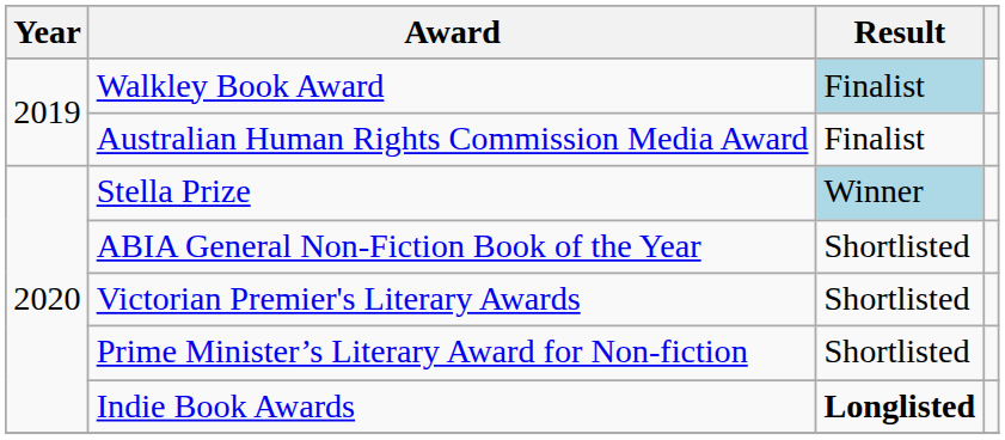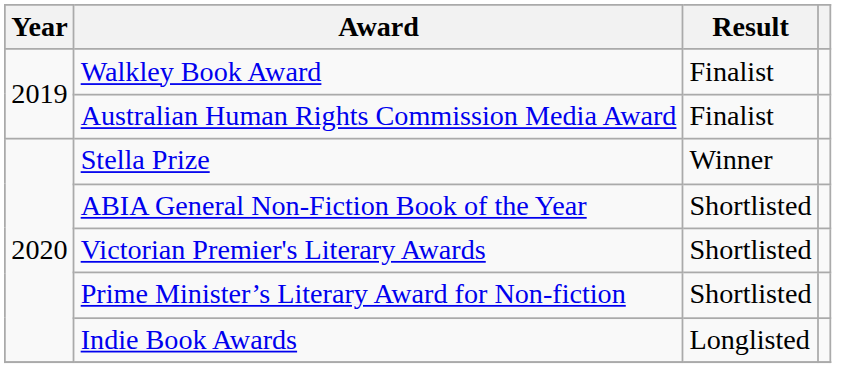Walkley Book Award | Result: lightblue background -> no background
Stella Prize | Result: lightblue background -> no background
Indie Book Awards | Result: bold -> normal
